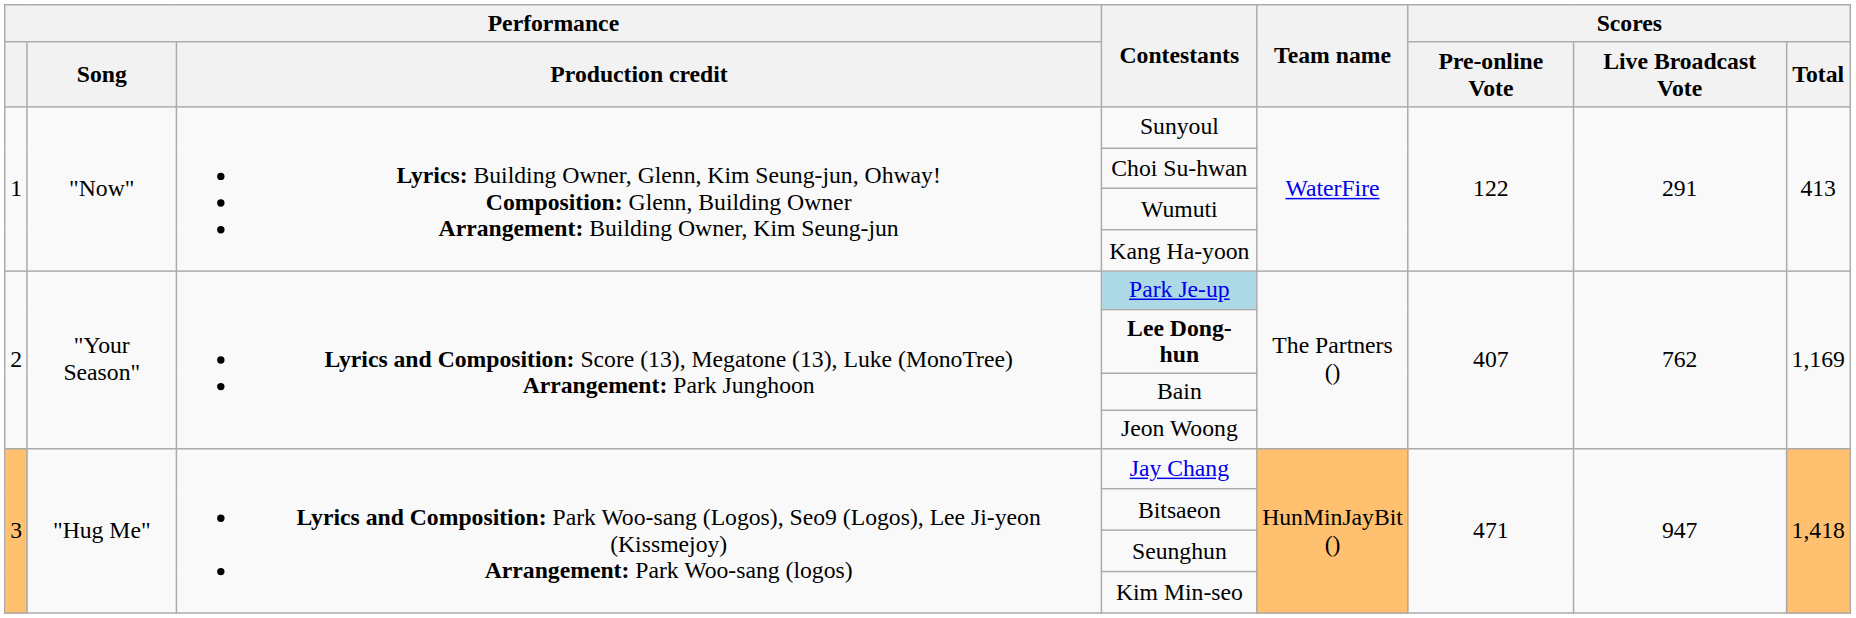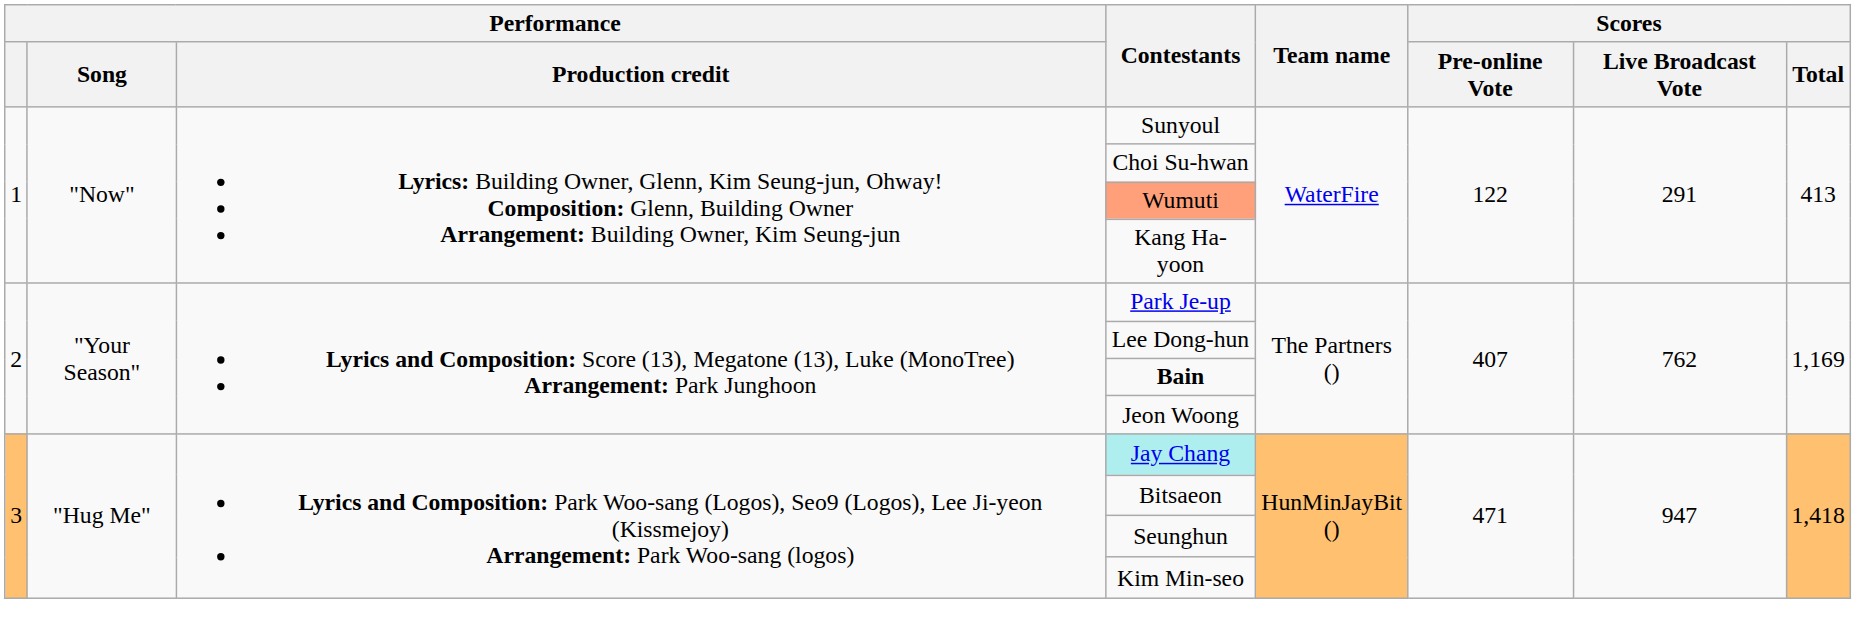Wumuti | Contestants: no background -> lightsalmon background
Park Je-up | Contestants: lightblue background -> no background
Lee Dong-hun | Contestants: bold -> normal
Bain | Contestants: normal -> bold
Jay Chang | Contestants: no background -> paleturquoise background
